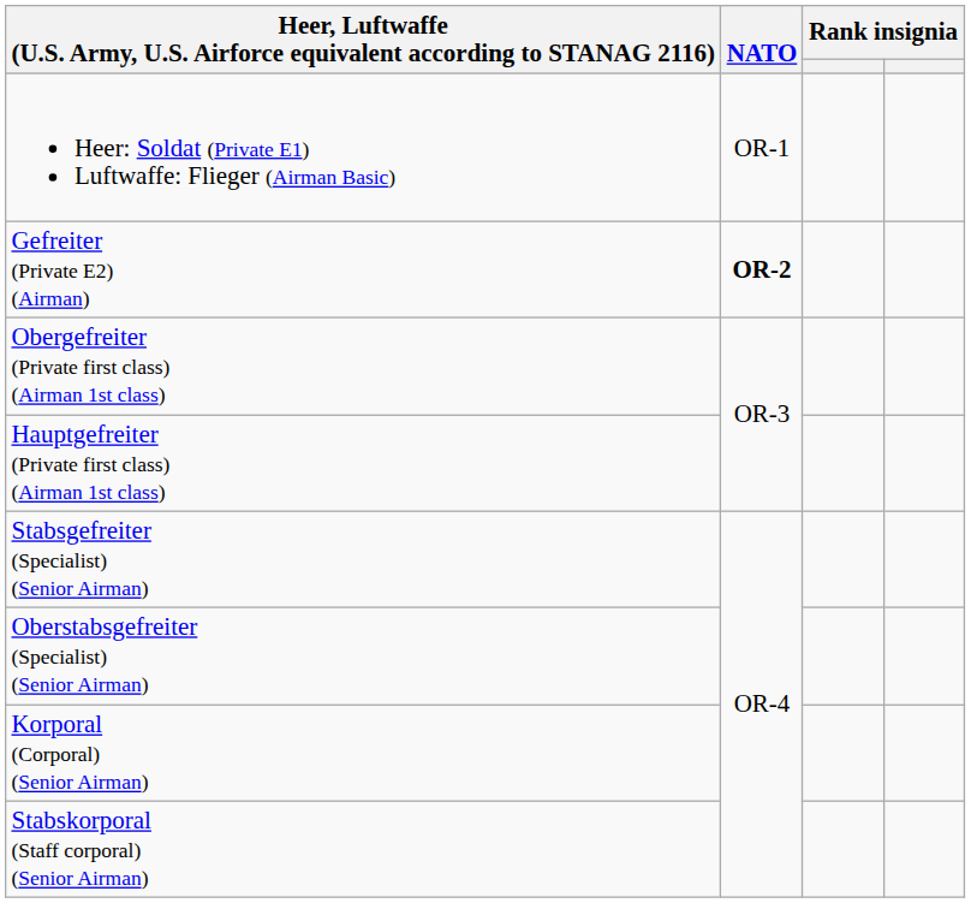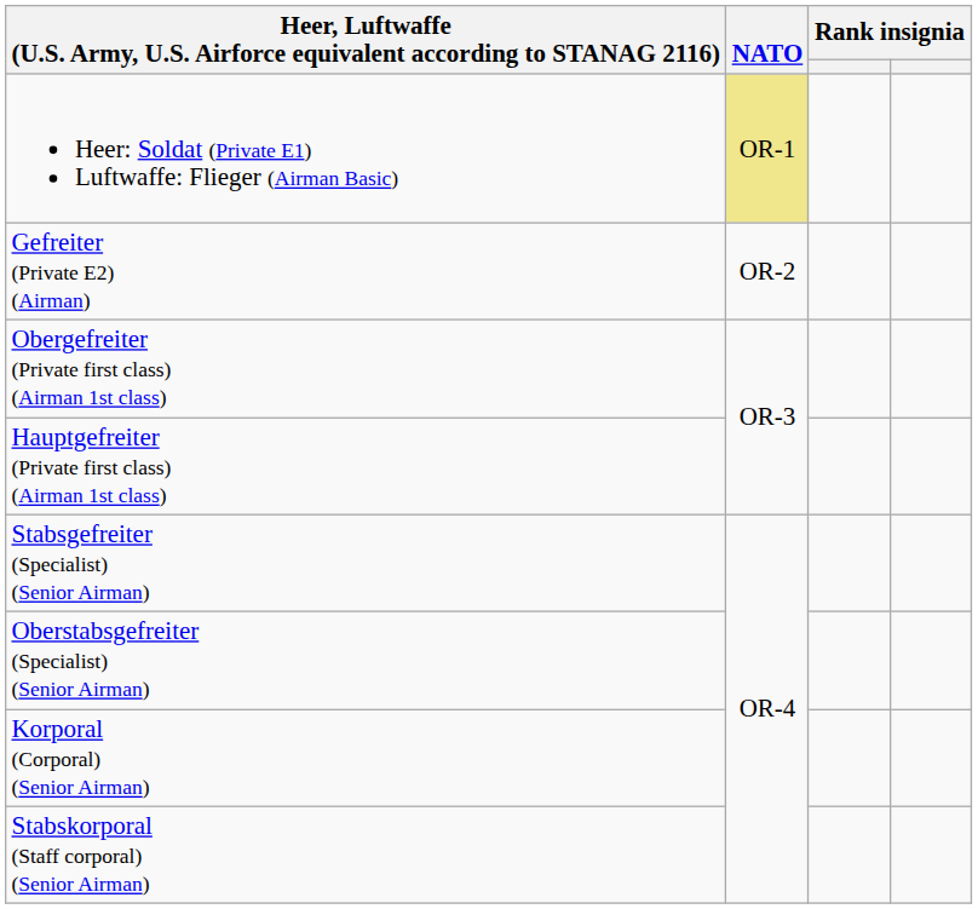Heer: Soldat (Private E1) Luftwaffe: Flieger (Airman Basic) | NATO: no background -> khaki background
Gefreiter (Private E2) (Airman) | NATO: bold -> normal
